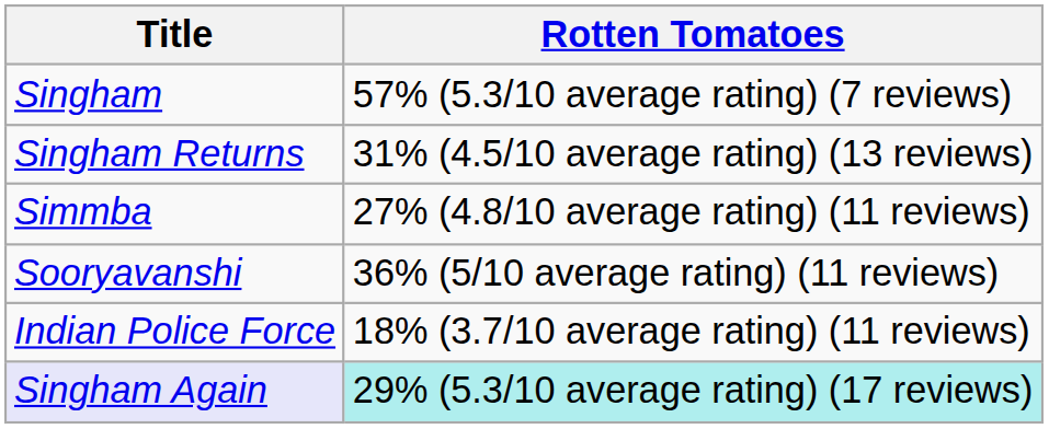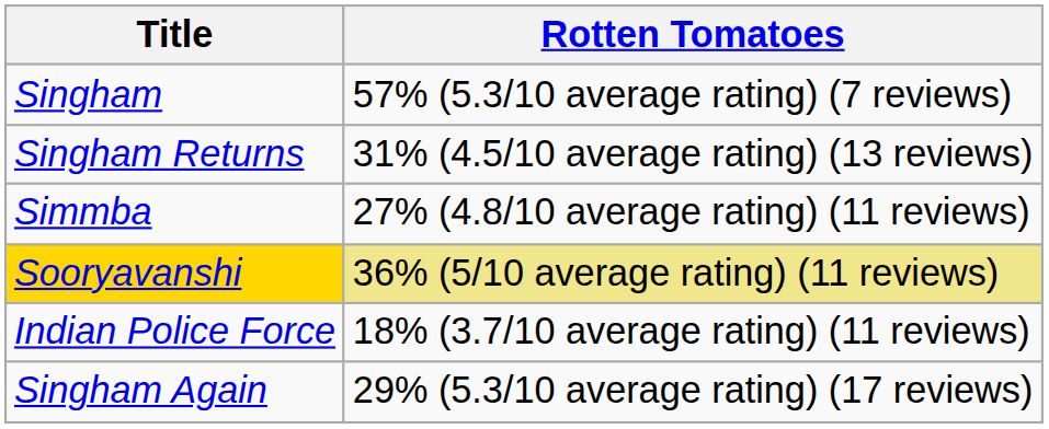row 5 | Title: no background -> gold background
row 5 | Rotten Tomatoes: no background -> khaki background
row 7 | Title: lavender background -> no background
row 7 | Rotten Tomatoes: paleturquoise background -> no background
